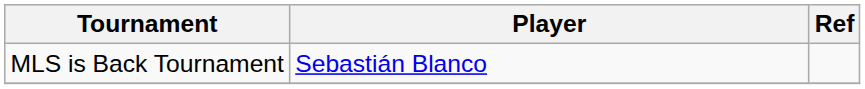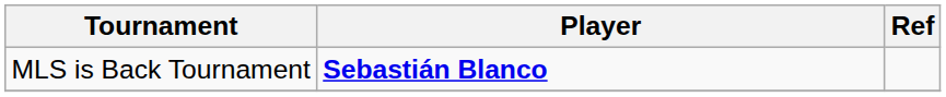MLS is Back Tournament | Player: normal -> bold
